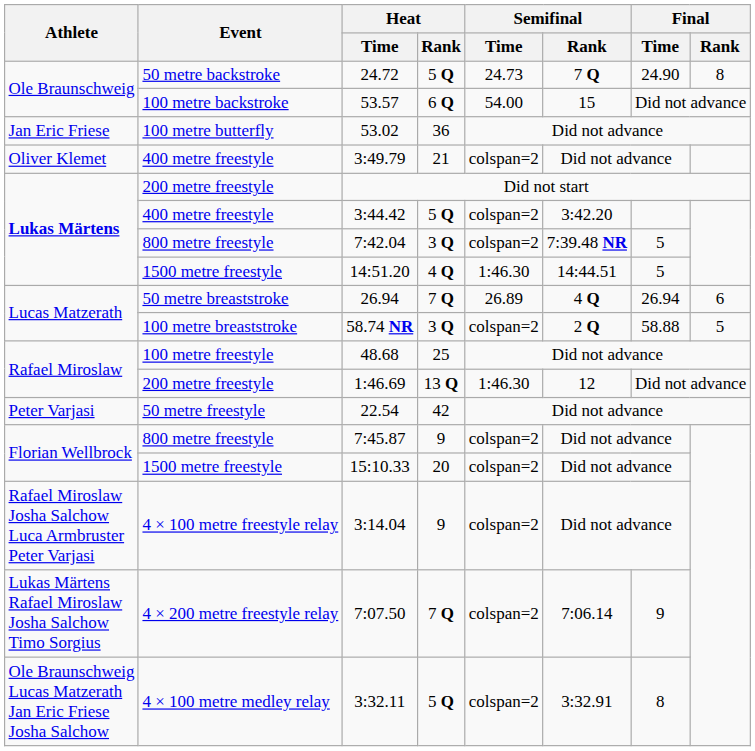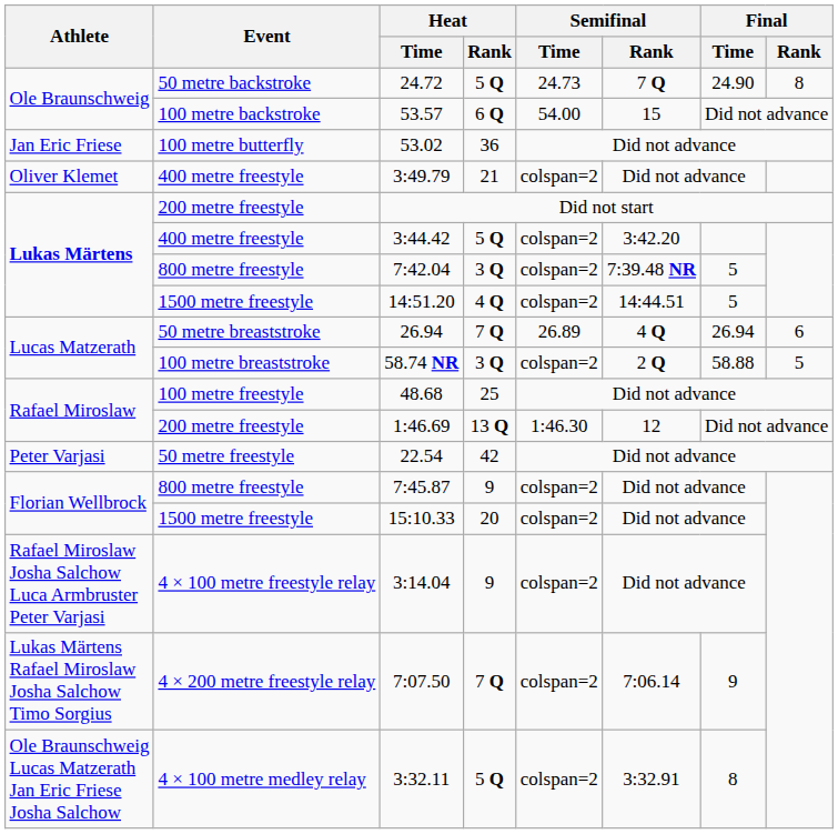14:51.20 | Semifinal / Time: 1:46.30 -> colspan=2
